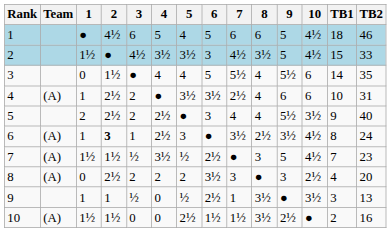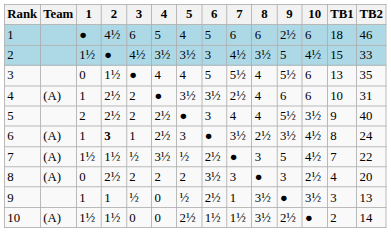row 2 | 9: 5 -> 2½
row 2 | 10: 4½ -> 6
row 4 | TB1: 14 -> 13
row 8 | TB2: 23 -> 22
row 11 | TB2: 16 -> 14
